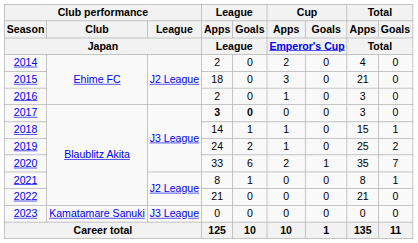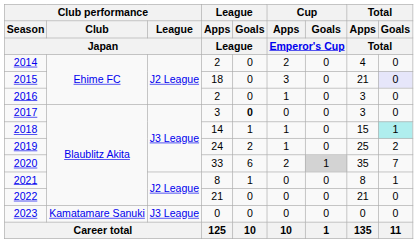2015 | Total / Goals / Total: no background -> lavender background
2017 | League / Apps / League: bold -> normal
2018 | Total / Goals / Total: no background -> paleturquoise background
2020 | Cup / Goals / Emperor's Cup: no background -> lightgrey background
